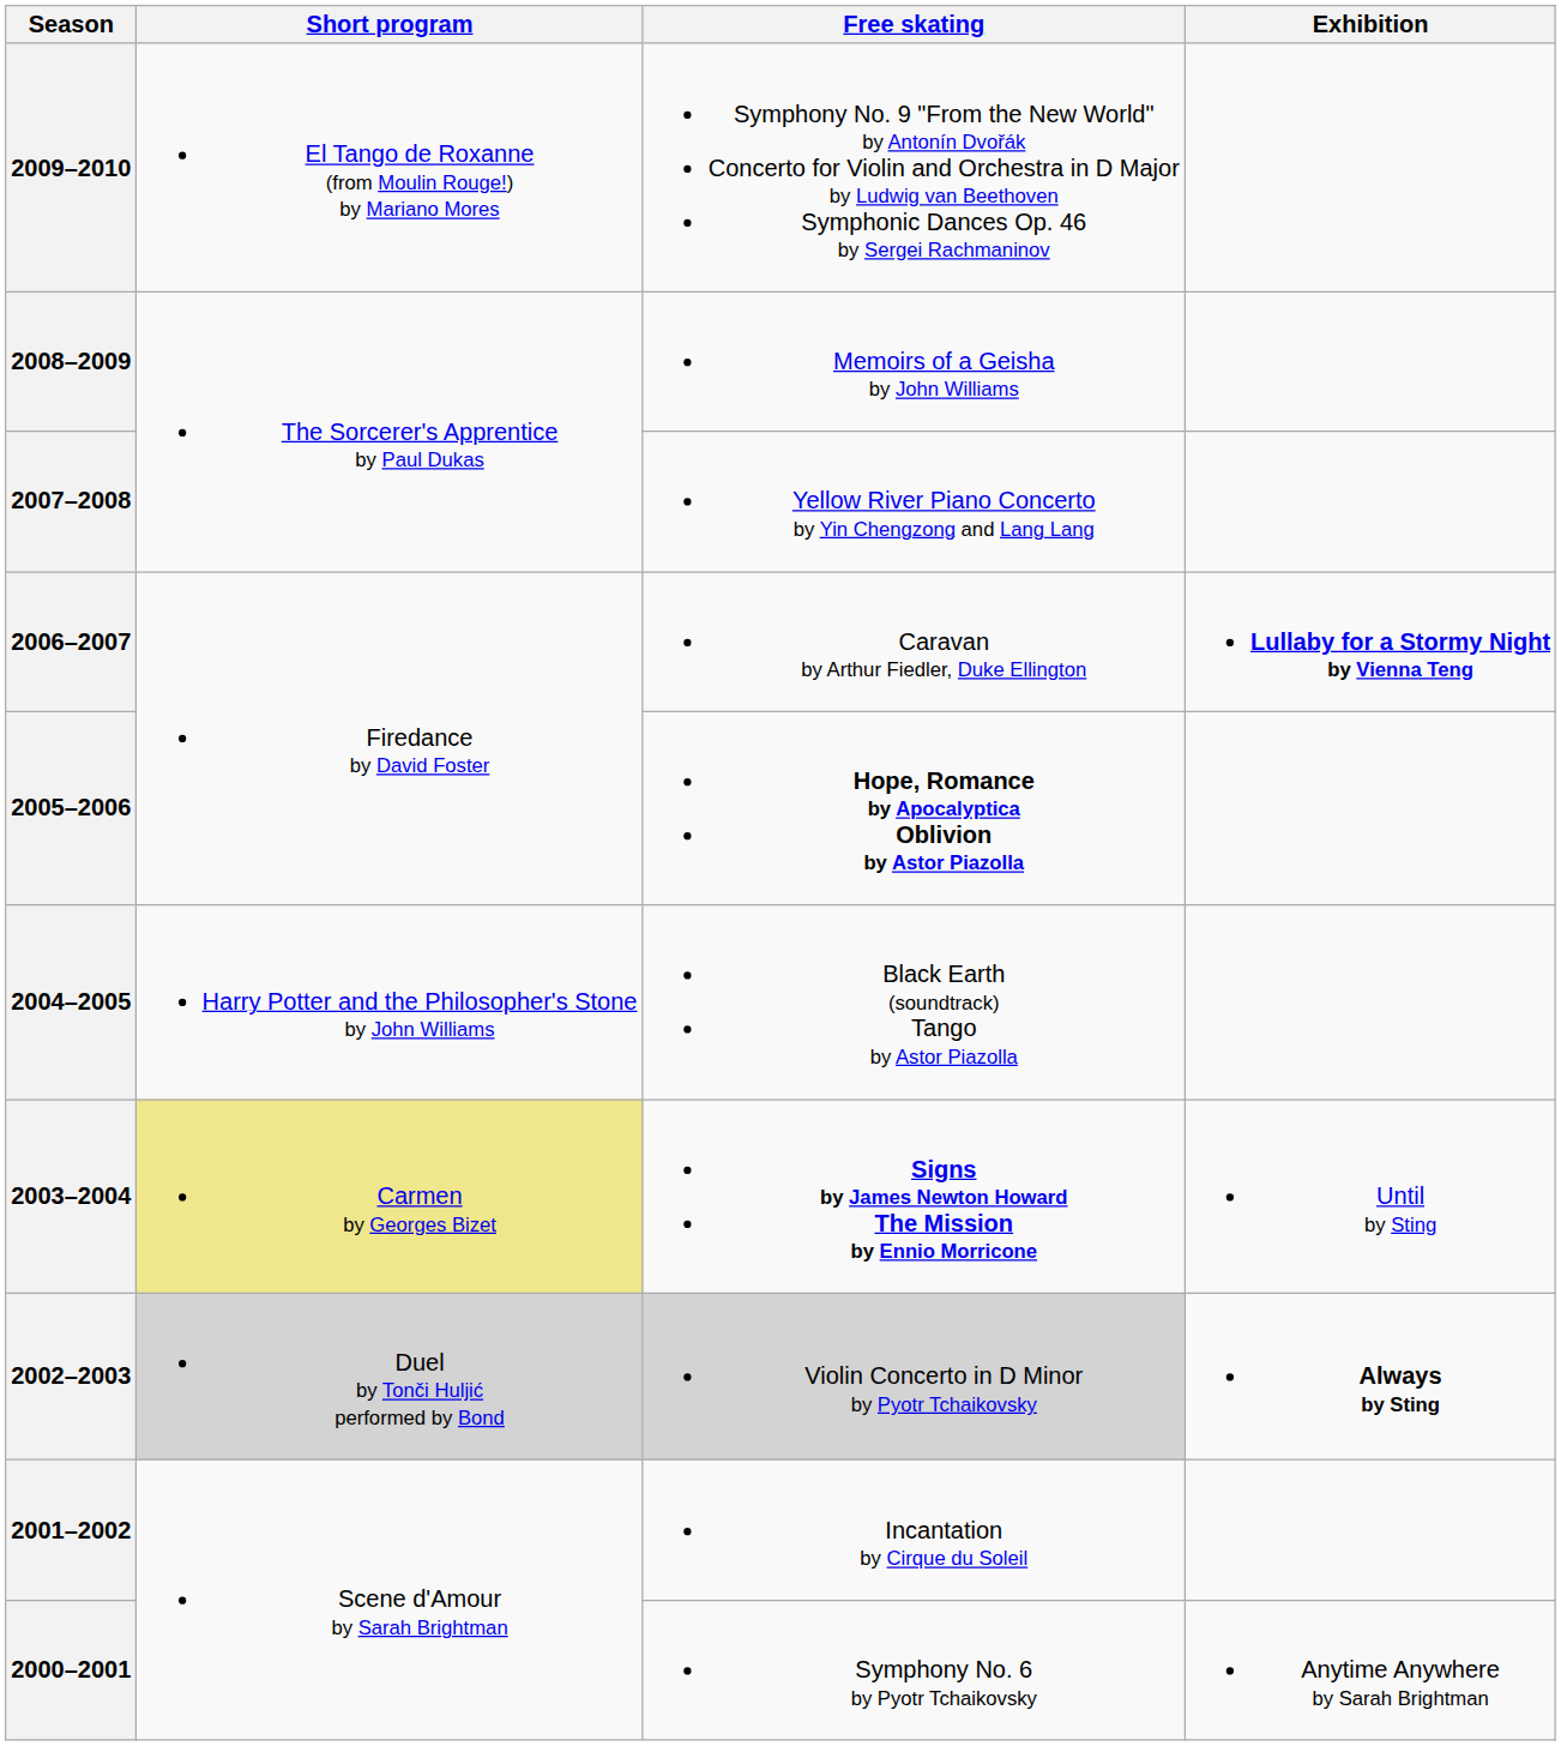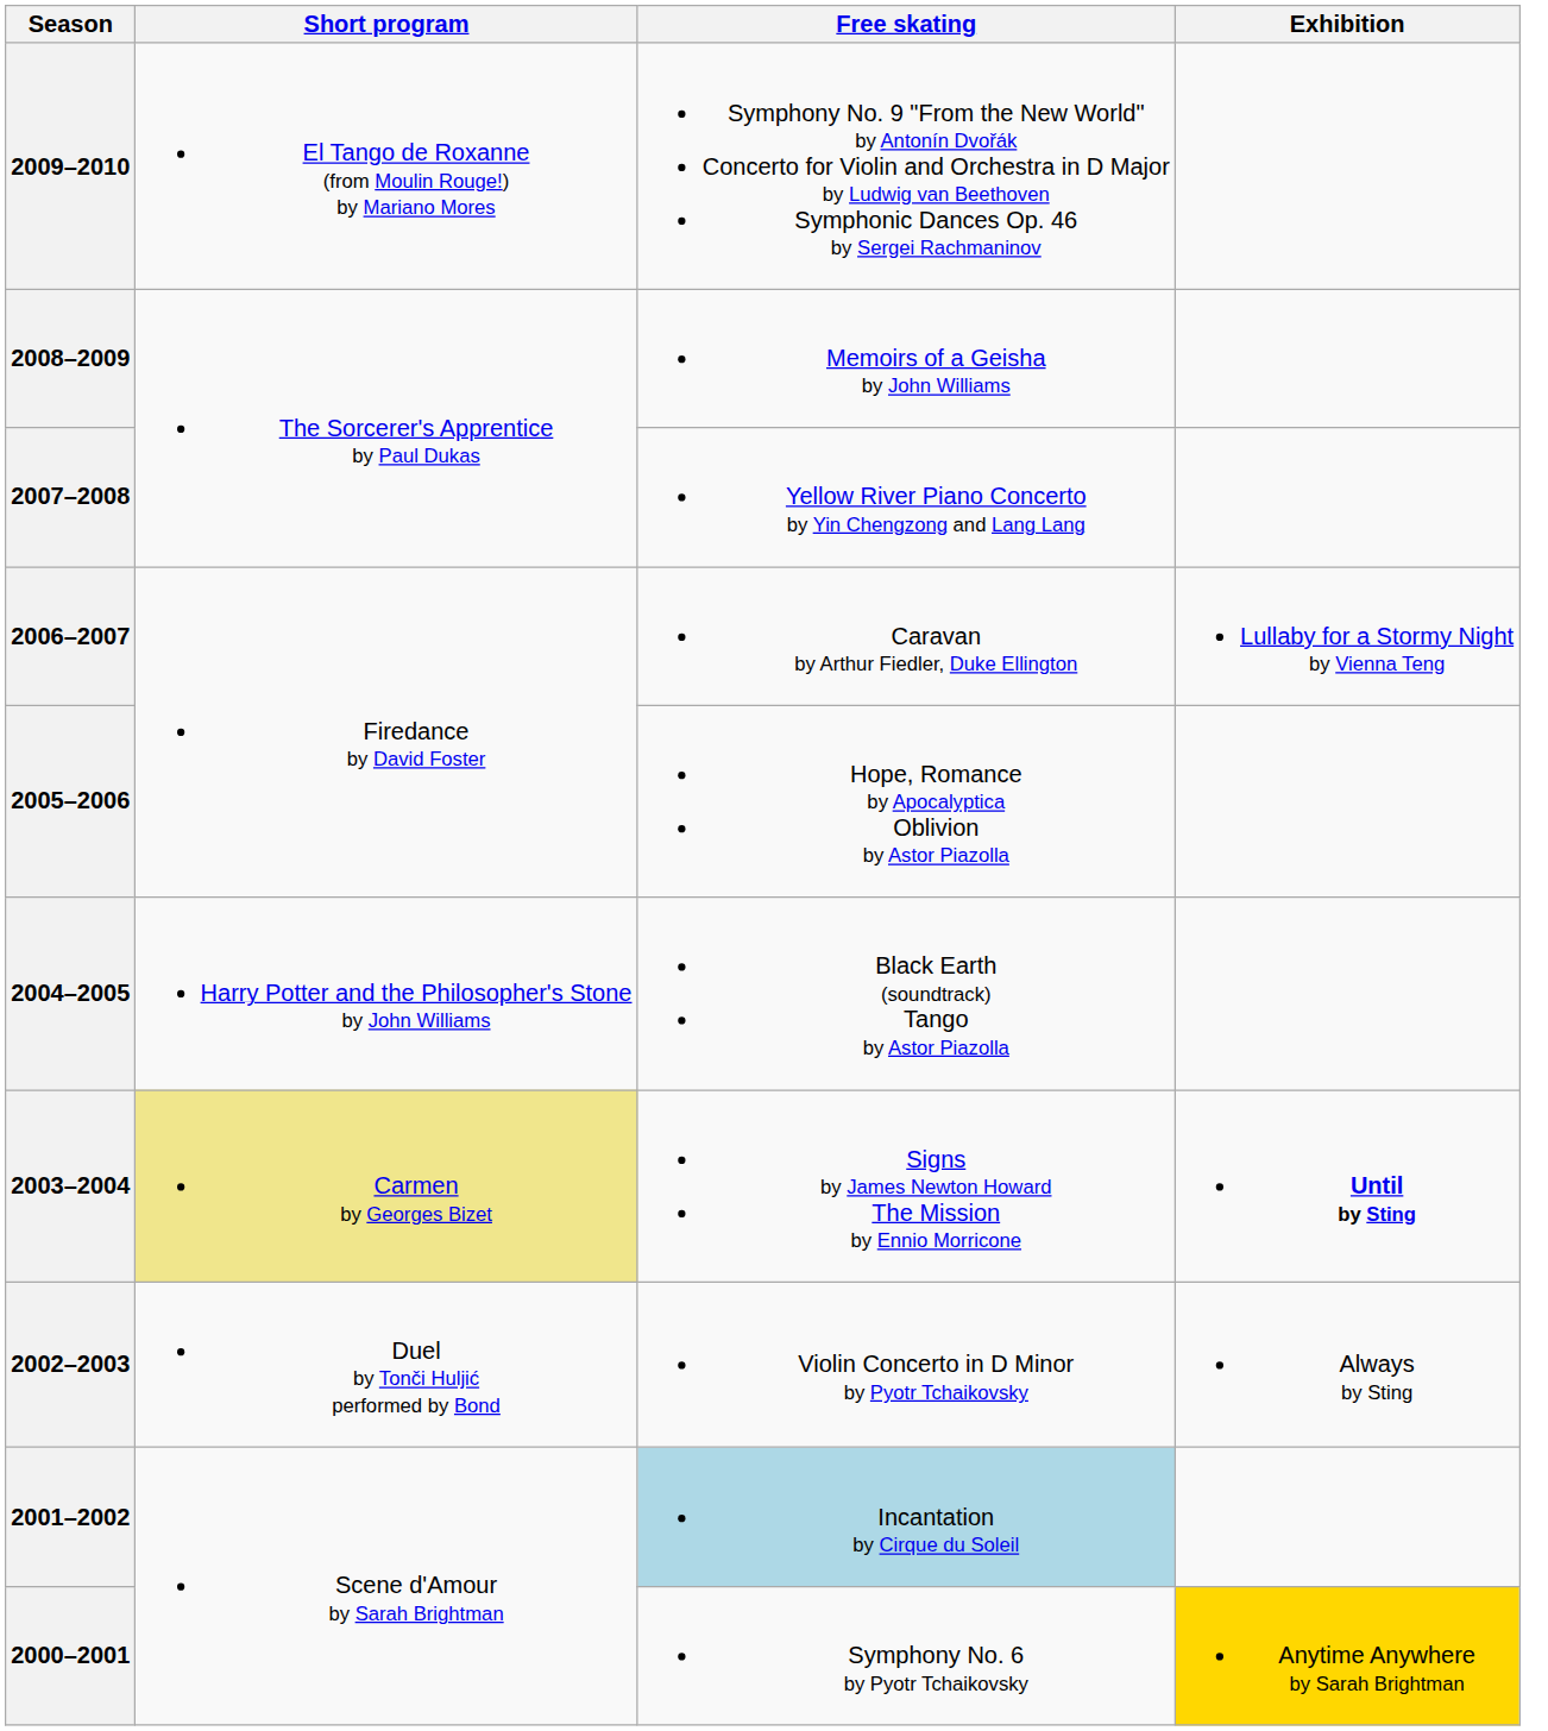2006–2007 | Exhibition: bold -> normal
2005–2006 | Free skating: bold -> normal
2003–2004 | Free skating: bold -> normal
2003–2004 | Exhibition: normal -> bold
2002–2003 | Short program: lightgrey background -> no background
2002–2003 | Free skating: lightgrey background -> no background
2002–2003 | Exhibition: bold -> normal
2001–2002 | Free skating: no background -> lightblue background
2000–2001 | Exhibition: no background -> gold background
